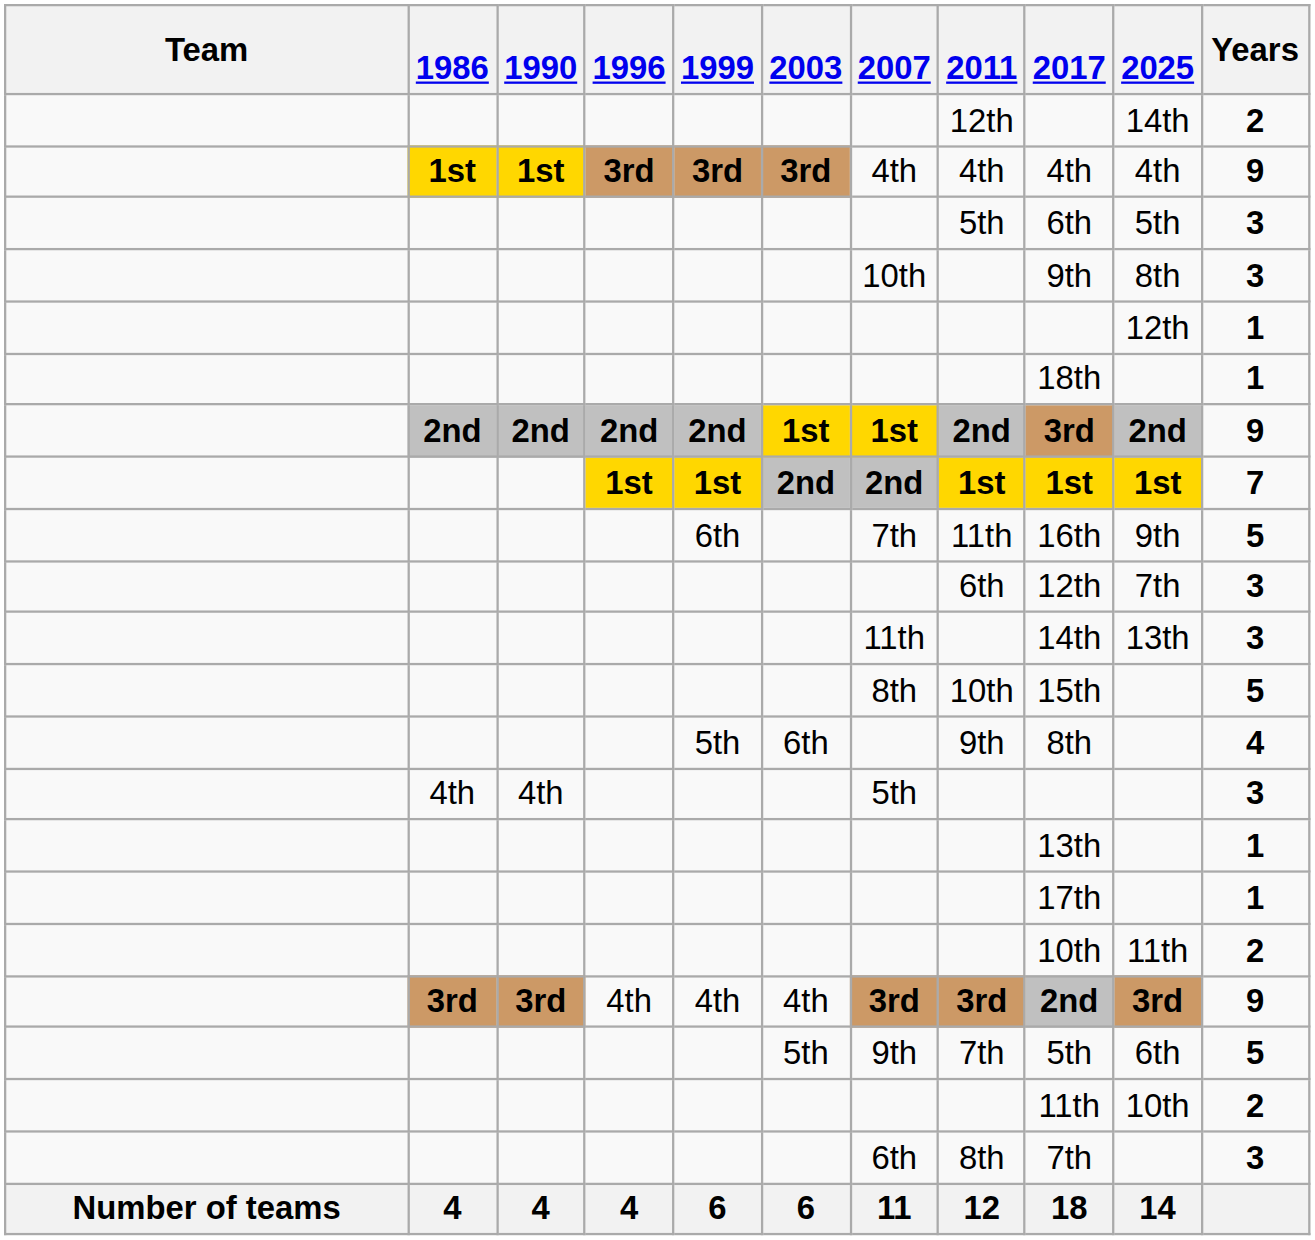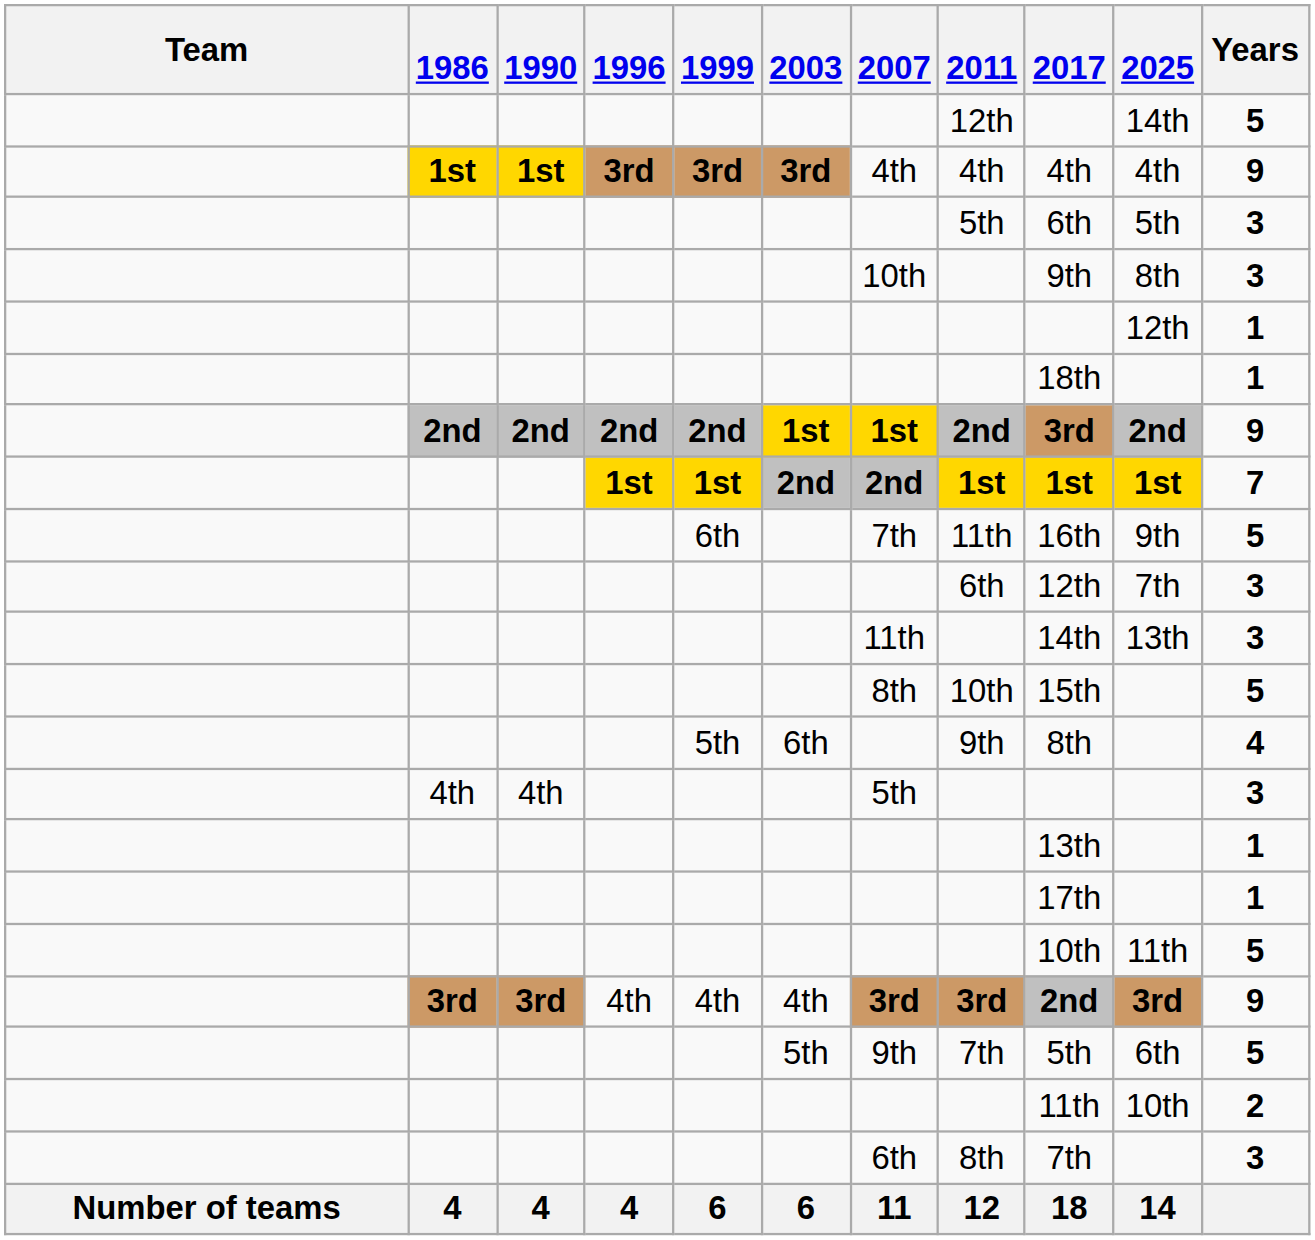row 2 | Years: 2 -> 5
row 18 | Years: 2 -> 5
